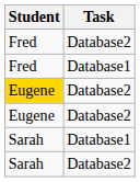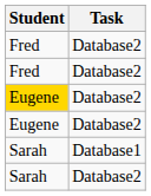row 3 | Task: Database1 -> Database2
